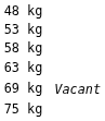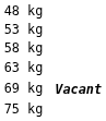69 kg / Vacant | column 2: normal -> bold
